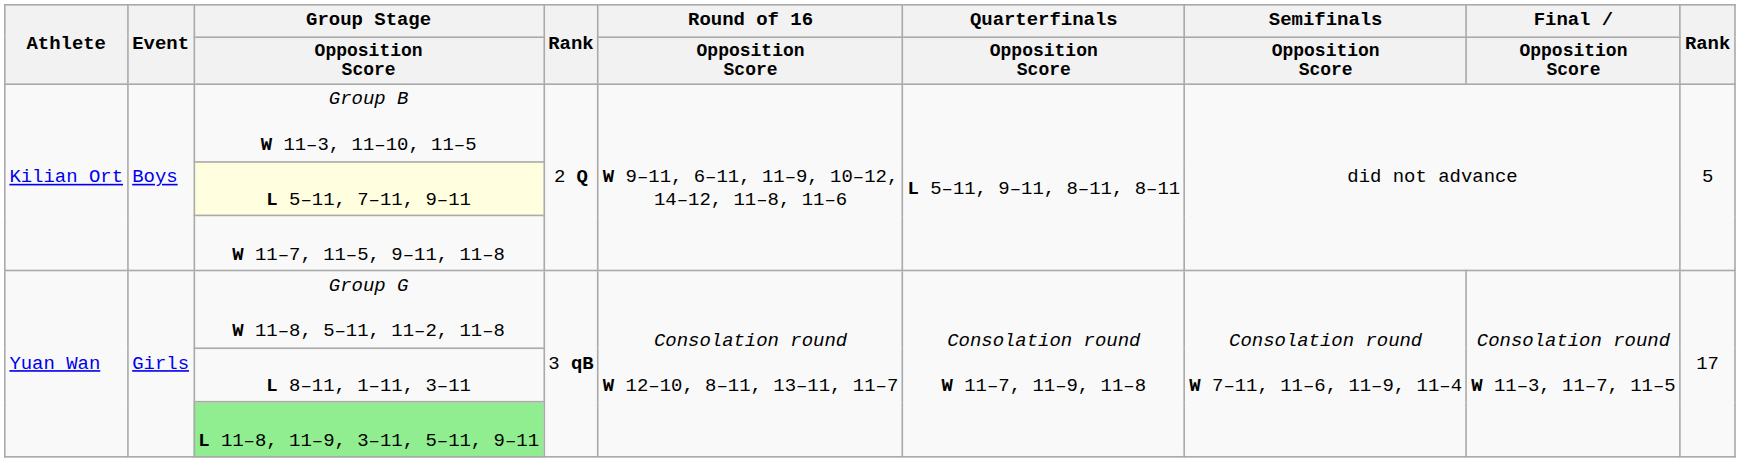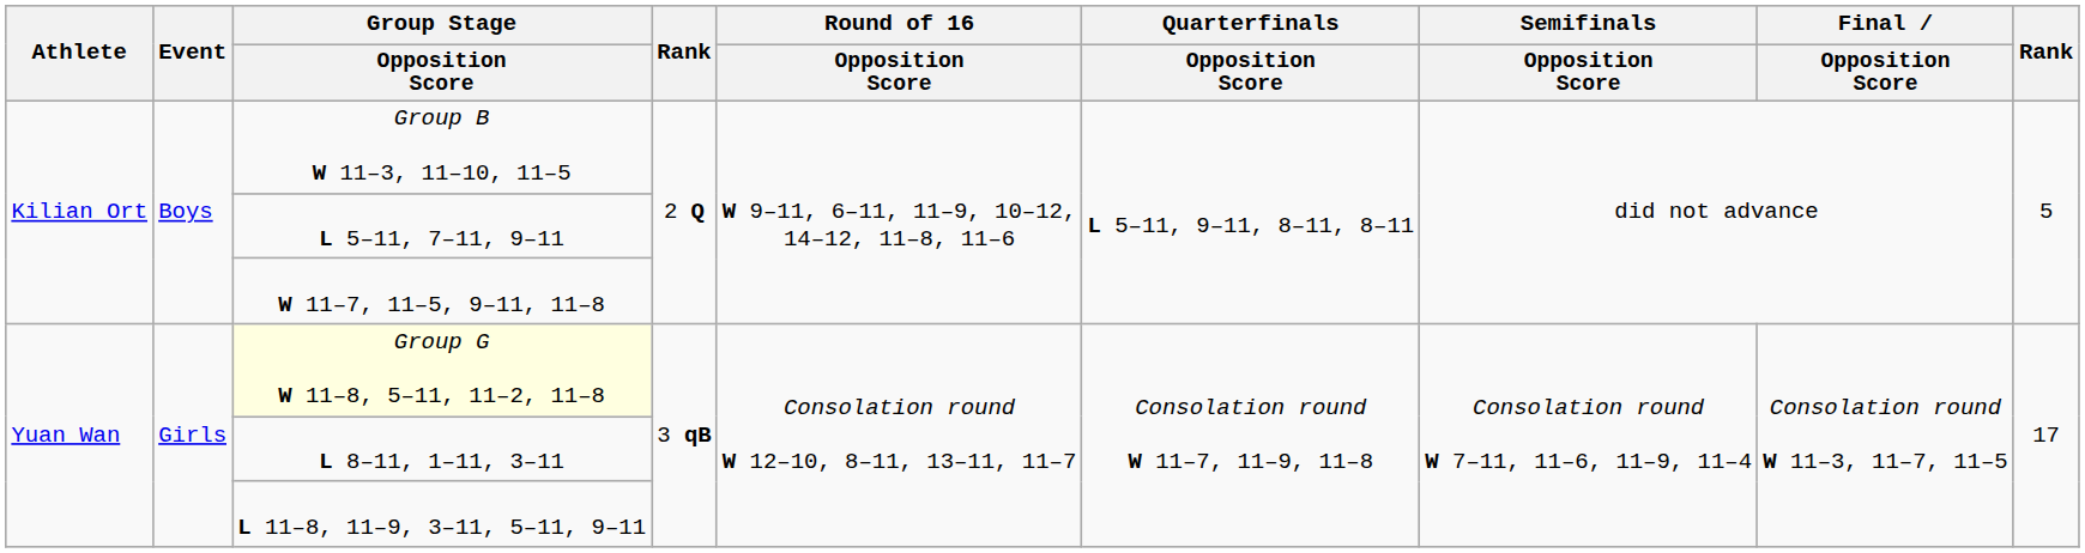L 5–11, 7–11, 9–11 | Group Stage / Opposition Score: lightyellow background -> no background
Group G W 11–8, 5–11, 11–2, 11–8 | Group Stage / Opposition Score: no background -> lightyellow background
L 11–8, 11–9, 3–11, 5–11, 9–11 | Group Stage / Opposition Score: lightgreen background -> no background
